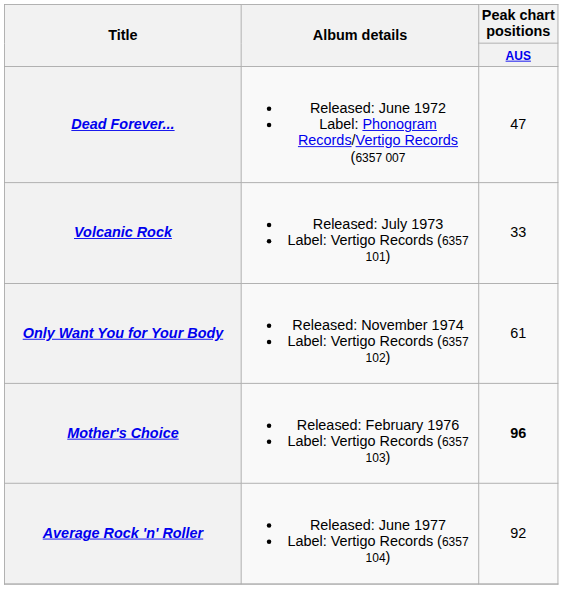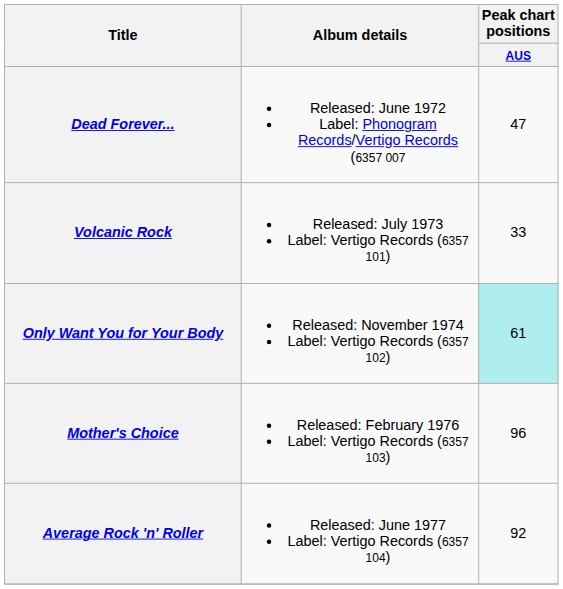Only Want You for Your Body | Peak chart positions / AUS: no background -> paleturquoise background
Mother's Choice | Peak chart positions / AUS: bold -> normal
